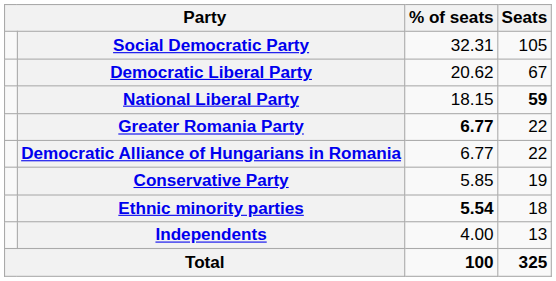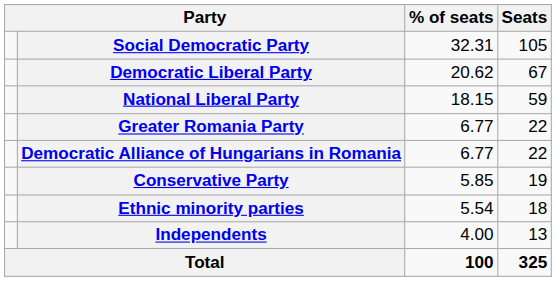National Liberal Party | Seats: bold -> normal
Greater Romania Party | % of seats: bold -> normal
Ethnic minority parties | % of seats: bold -> normal
